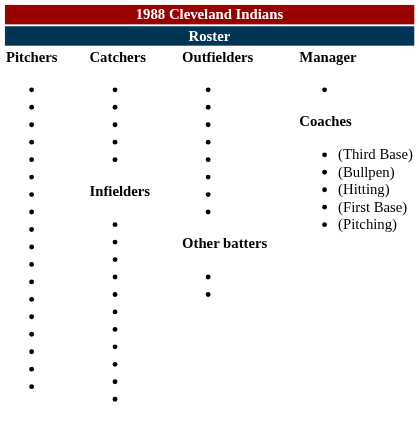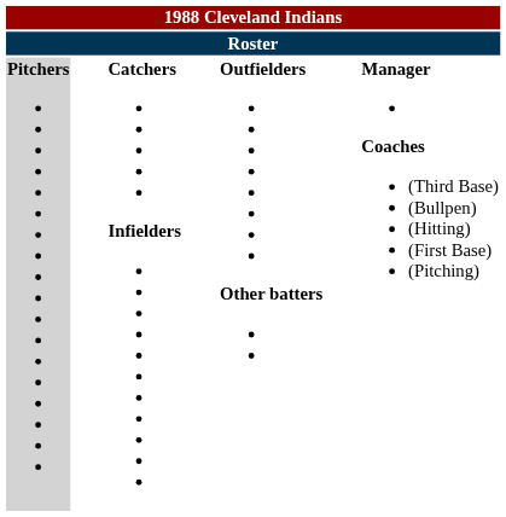Pitchers | column 1: no background -> lightgrey background
